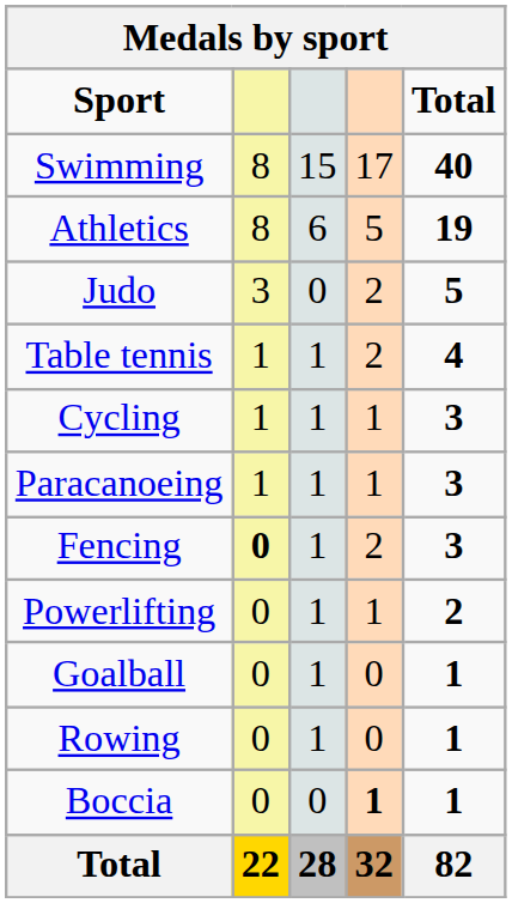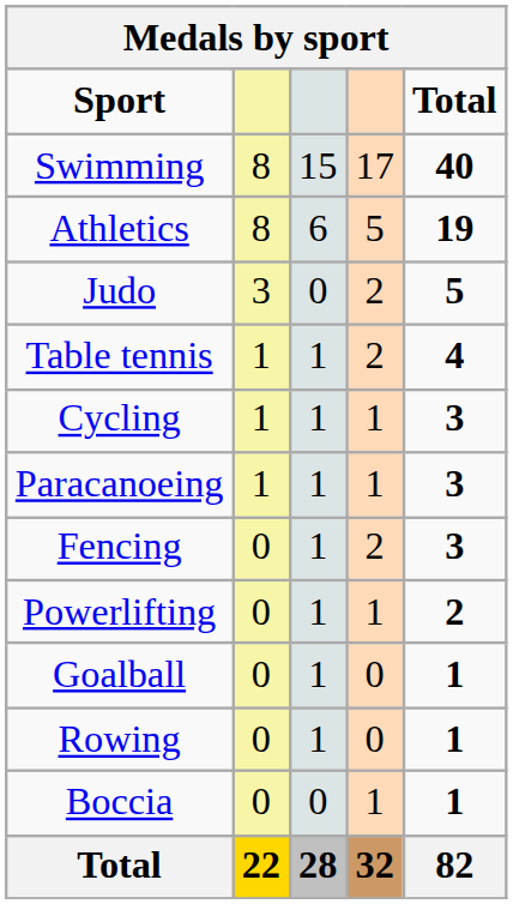Fencing | column 2: bold -> normal
Boccia | column 4: bold -> normal
